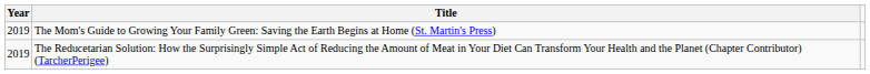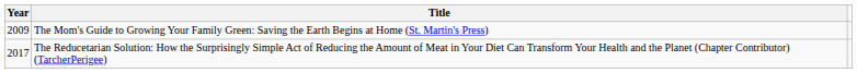row 2 | Year: 2019 -> 2009
row 3 | Year: 2019 -> 2017
